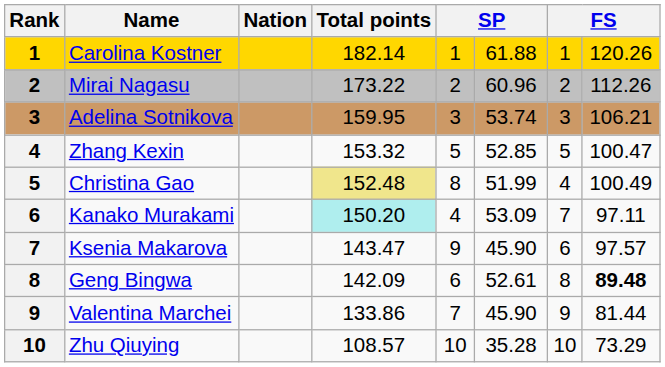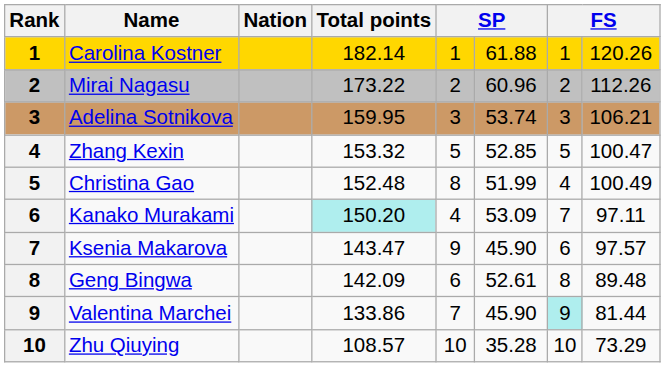Christina Gao | Total points: khaki background -> no background
Geng Bingwa | column 8: bold -> normal
Valentina Marchei | column 7: no background -> paleturquoise background
